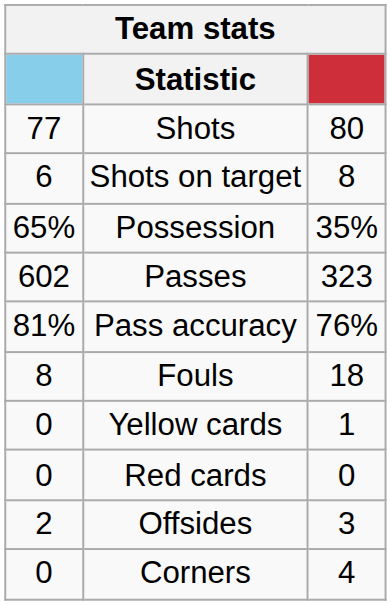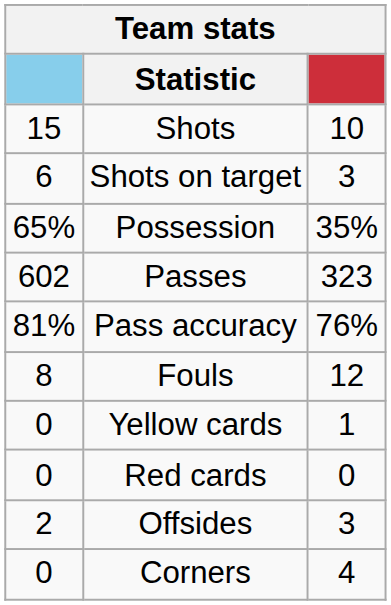Shots | column 1: 77 -> 15
Shots | column 3: 80 -> 10
Shots on target | column 3: 8 -> 3
Fouls | column 3: 18 -> 12
